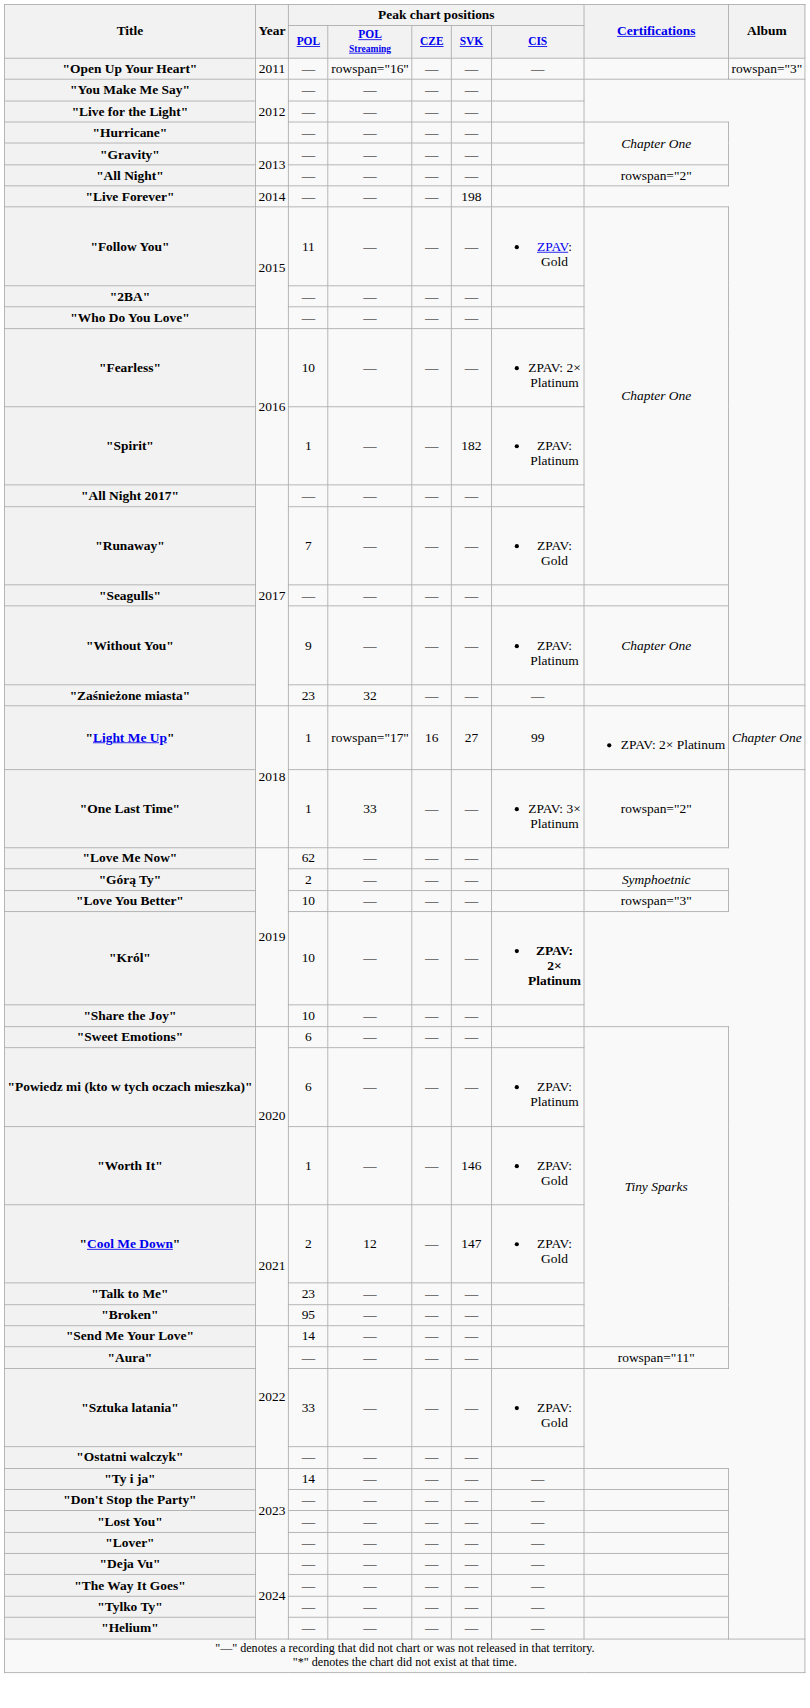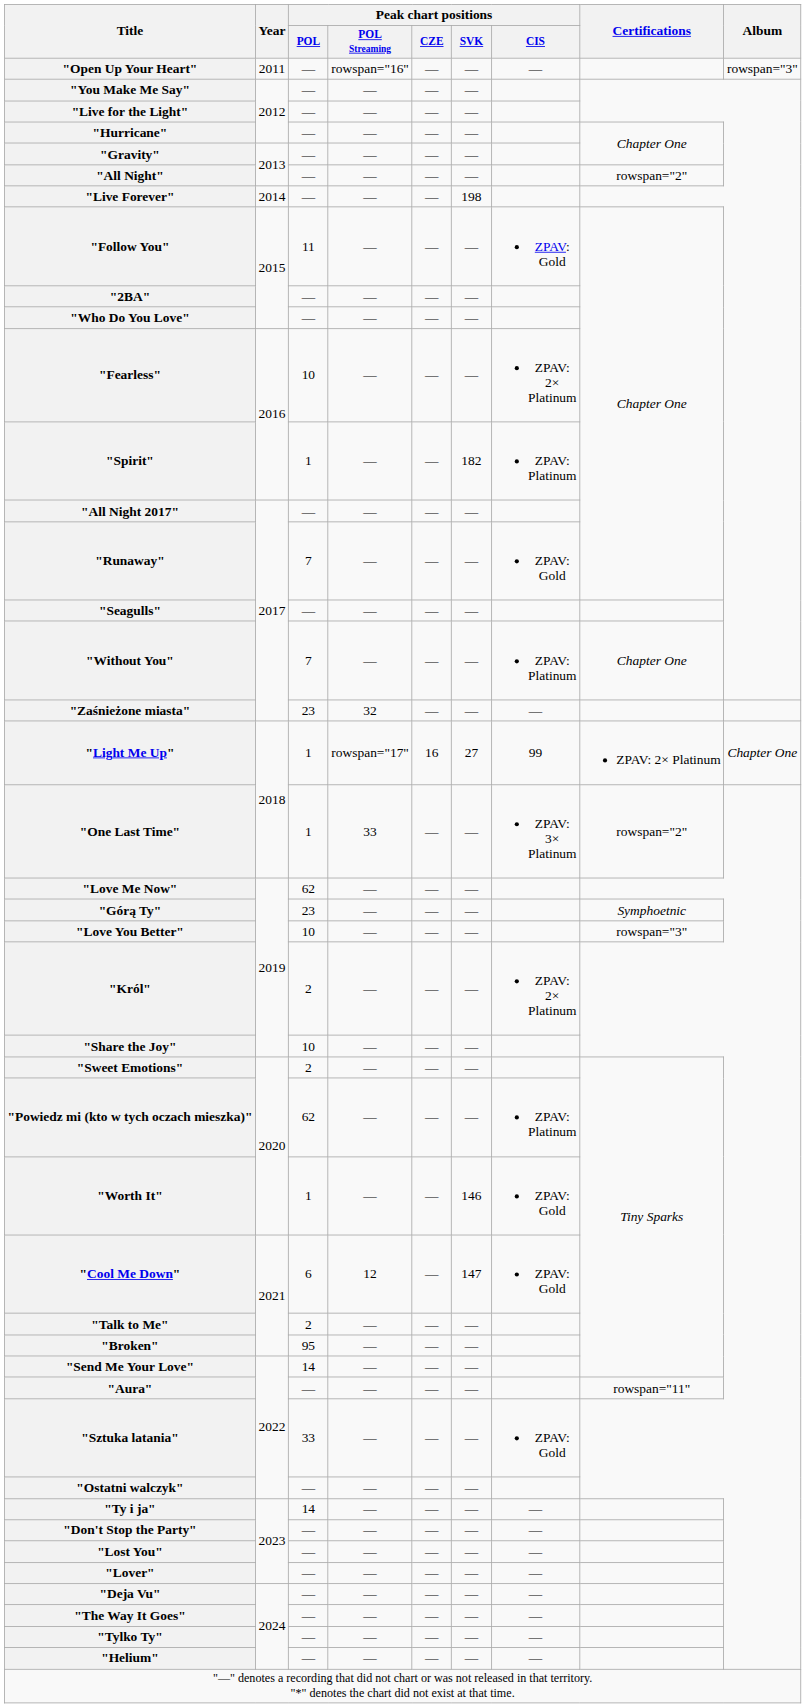"Without You" | Peak chart positions / POL: 9 -> 7
"Górą Ty" | Peak chart positions / POL: 2 -> 23
"Król" | Peak chart positions / POL: 10 -> 2
"Król" | Peak chart positions / CIS: bold -> normal
"Sweet Emotions" | Peak chart positions / POL: 6 -> 2
"Powiedz mi (kto w tych oczach mieszka)" | Peak chart positions / POL: 6 -> 62
"Cool Me Down" | Peak chart positions / POL: 2 -> 6
"Talk to Me" | Peak chart positions / POL: 23 -> 2
